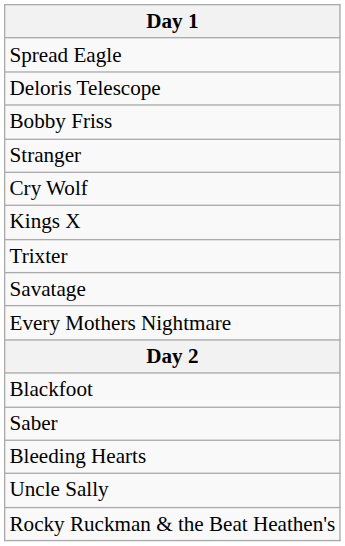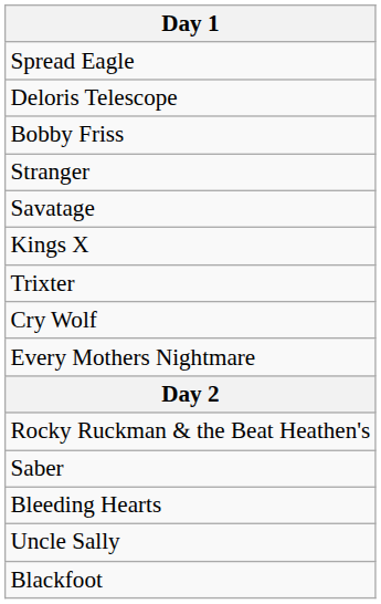row 6 | column 1: Cry Wolf -> Savatage
row 9 | column 1: Savatage -> Cry Wolf
row 12 | column 1: Blackfoot -> Rocky Ruckman & the Beat Heathen's
row 16 | column 1: Rocky Ruckman & the Beat Heathen's -> Blackfoot
